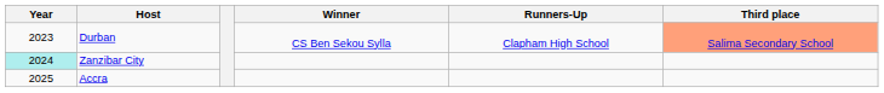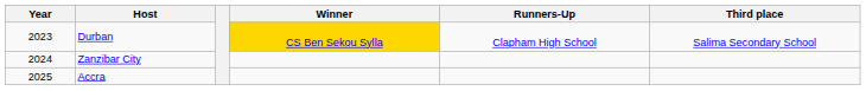Durban | Winner: no background -> gold background
Durban | Third place: lightsalmon background -> no background
Zanzibar City | Year: paleturquoise background -> no background
